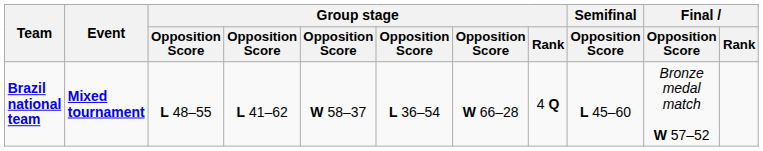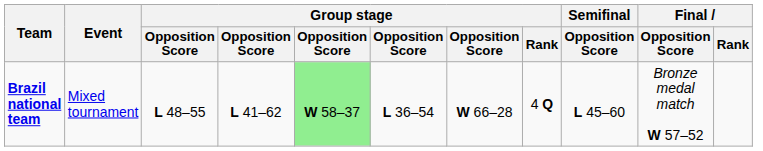Brazil national team | Event: bold -> normal
Brazil national team | column 5: no background -> lightgreen background
